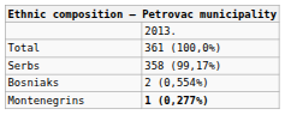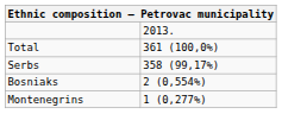Montenegrins | column 2: bold -> normal
